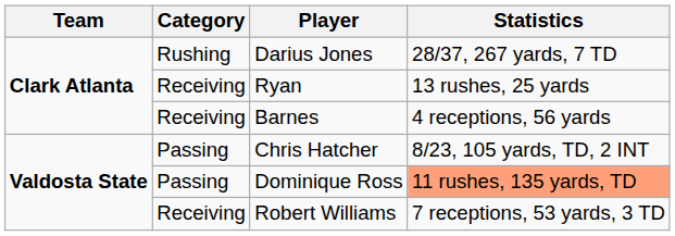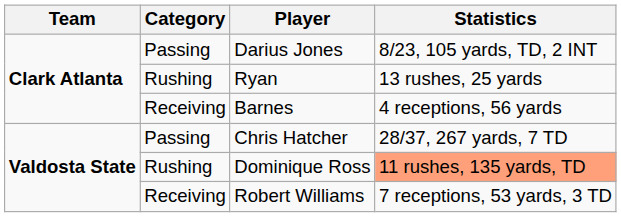Darius Jones | Category: Rushing -> Passing
Darius Jones | Statistics: 28/37, 267 yards, 7 TD -> 8/23, 105 yards, TD, 2 INT
Ryan | Category: Receiving -> Rushing
Chris Hatcher | Statistics: 8/23, 105 yards, TD, 2 INT -> 28/37, 267 yards, 7 TD
Dominique Ross | Category: Passing -> Rushing
